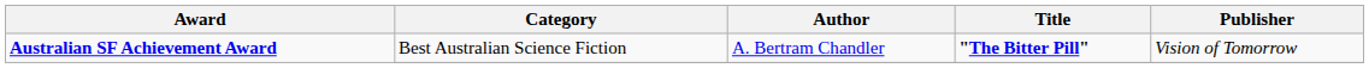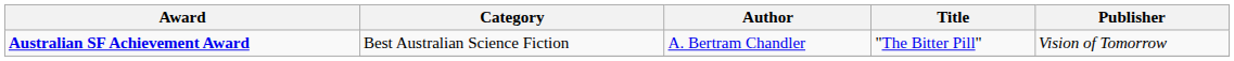row 2 | Title: bold -> normal
